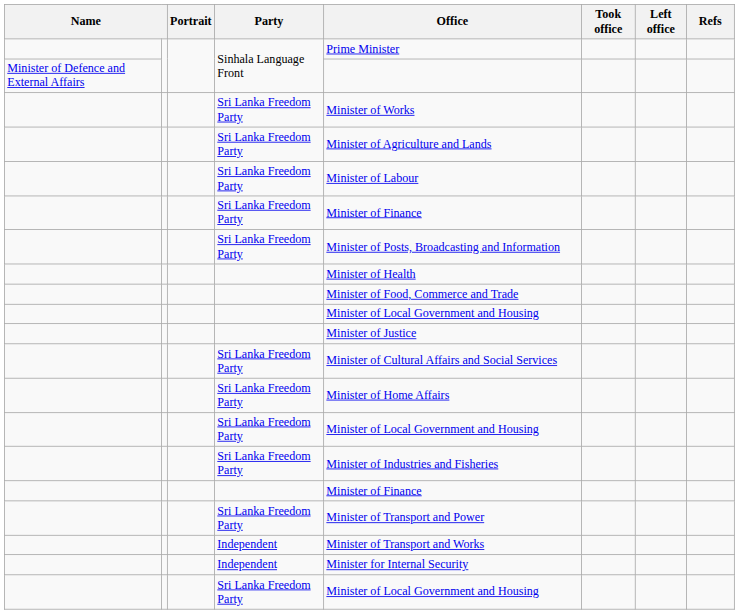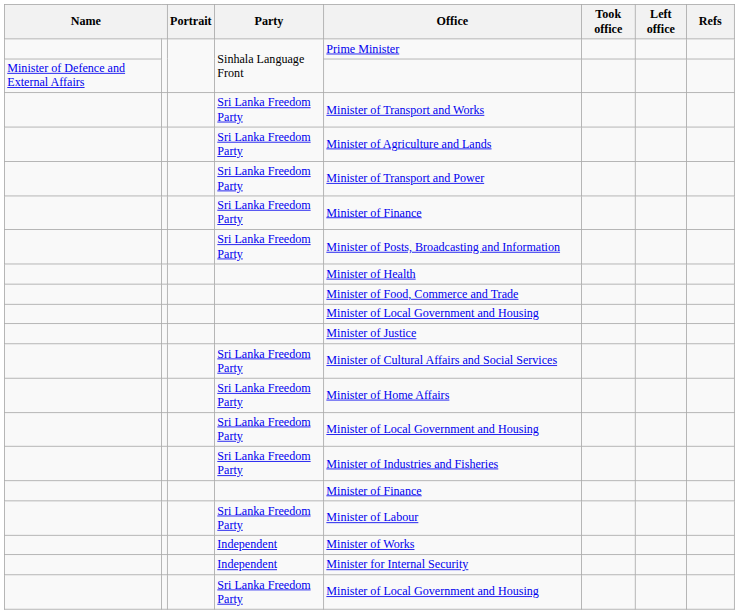row 4 | Office: Minister of Works -> Minister of Transport and Works
row 6 | Office: Minister of Labour -> Minister of Transport and Power
row 18 | Office: Minister of Transport and Power -> Minister of Labour
row 19 | Office: Minister of Transport and Works -> Minister of Works
